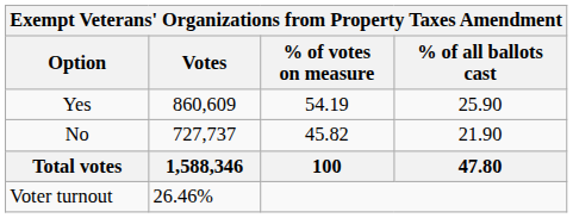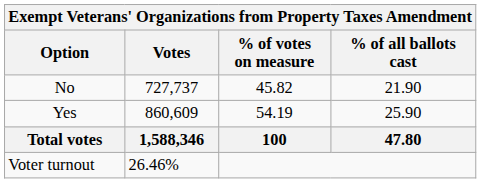rows swapped: Yes <-> No
